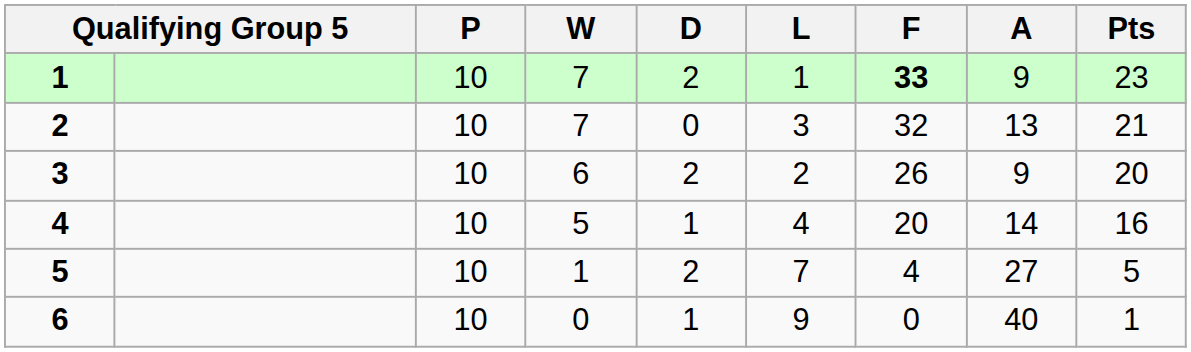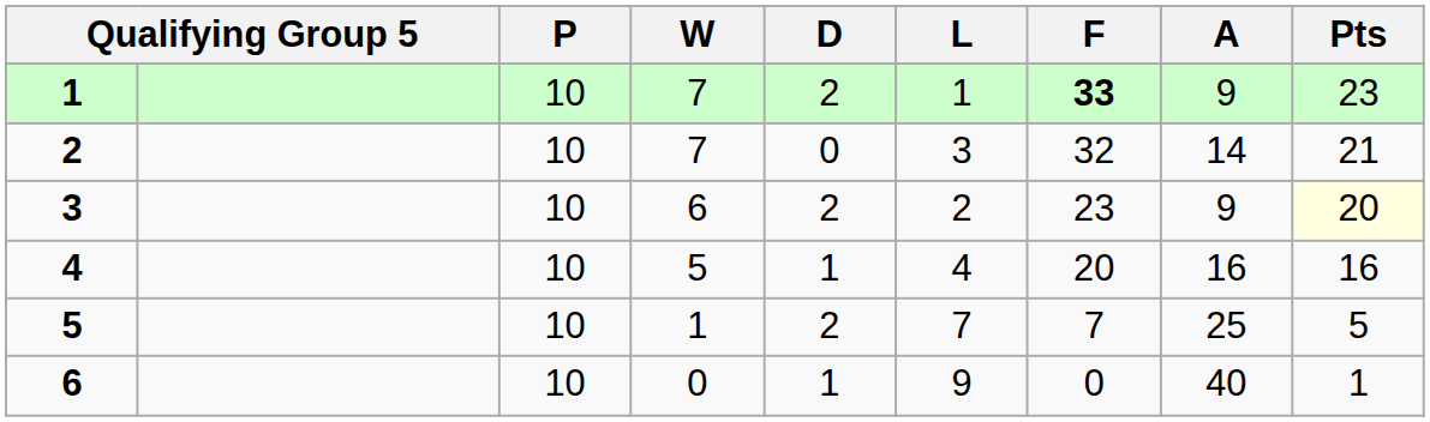row 3 | A: 13 -> 14
row 4 | F: 26 -> 23
row 4 | Pts: no background -> lightyellow background
row 5 | A: 14 -> 16
row 6 | F: 4 -> 7
row 6 | A: 27 -> 25
